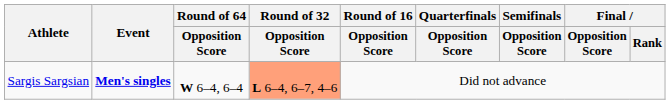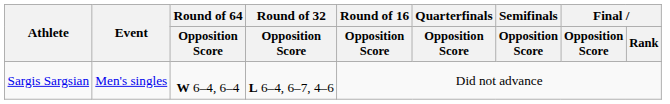Sargis Sargsian | Event: bold -> normal
Sargis Sargsian | Round of 32 / Opposition Score: lightsalmon background -> no background
